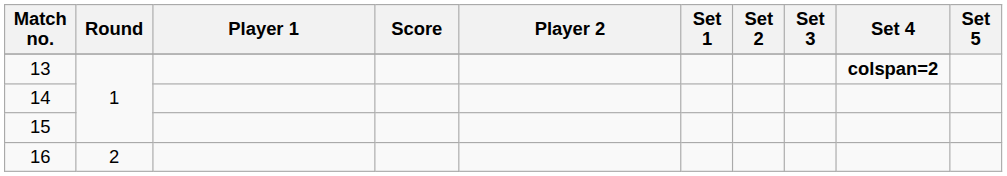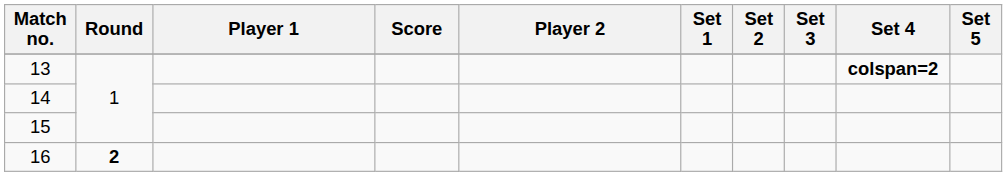16 | Round: normal -> bold
